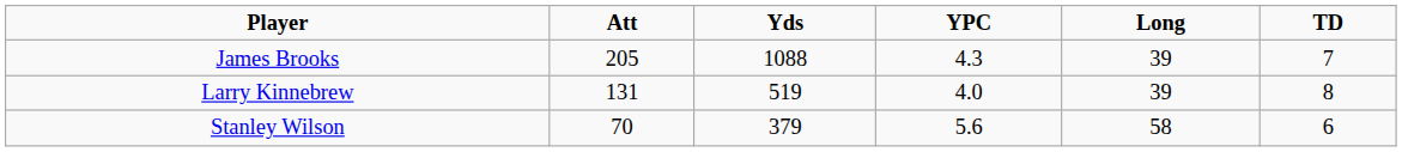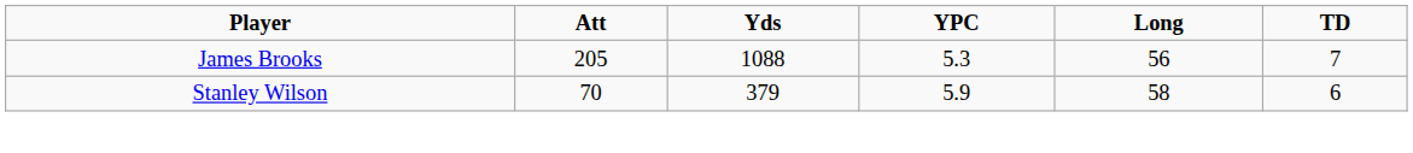James Brooks | YPC: 4.3 -> 5.3
James Brooks | Long: 39 -> 56
- row: Larry Kinnebrew | 131 | 519 | 4.0 | 39 | 8
Stanley Wilson | YPC: 5.6 -> 5.9
